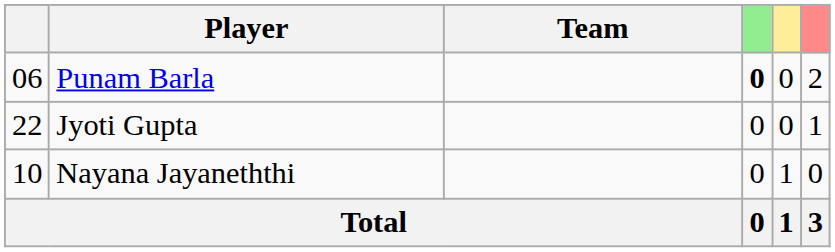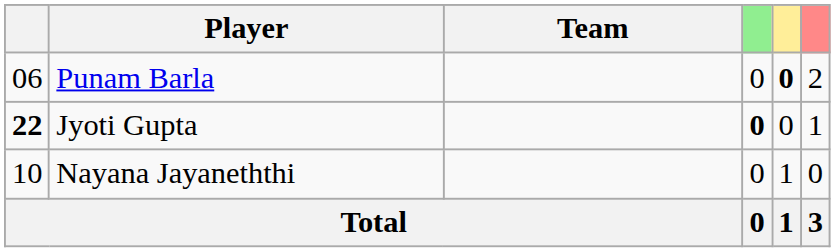Punam Barla | column 4: bold -> normal
Punam Barla | column 5: normal -> bold
Jyoti Gupta | column 1: normal -> bold
Jyoti Gupta | column 4: normal -> bold
